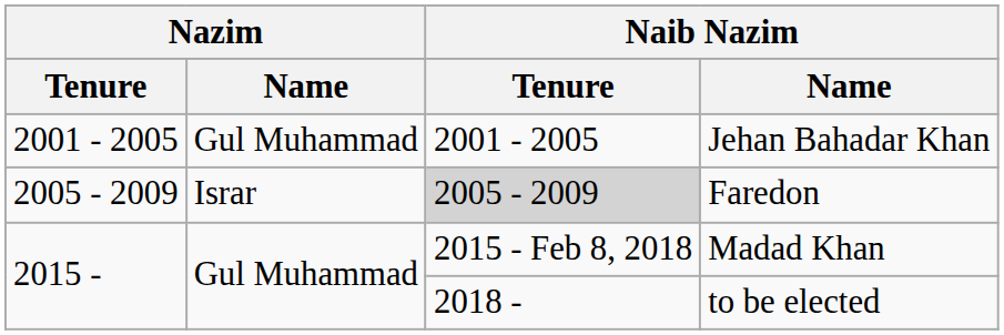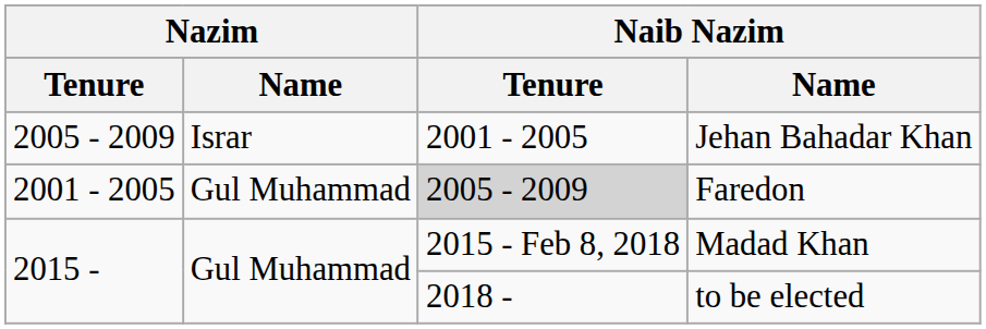Jehan Bahadar Khan | Nazim / Tenure: 2001 - 2005 -> 2005 - 2009
Jehan Bahadar Khan | Nazim / Name: Gul Muhammad -> Israr
Faredon | Nazim / Tenure: 2005 - 2009 -> 2001 - 2005
Faredon | Nazim / Name: Israr -> Gul Muhammad
